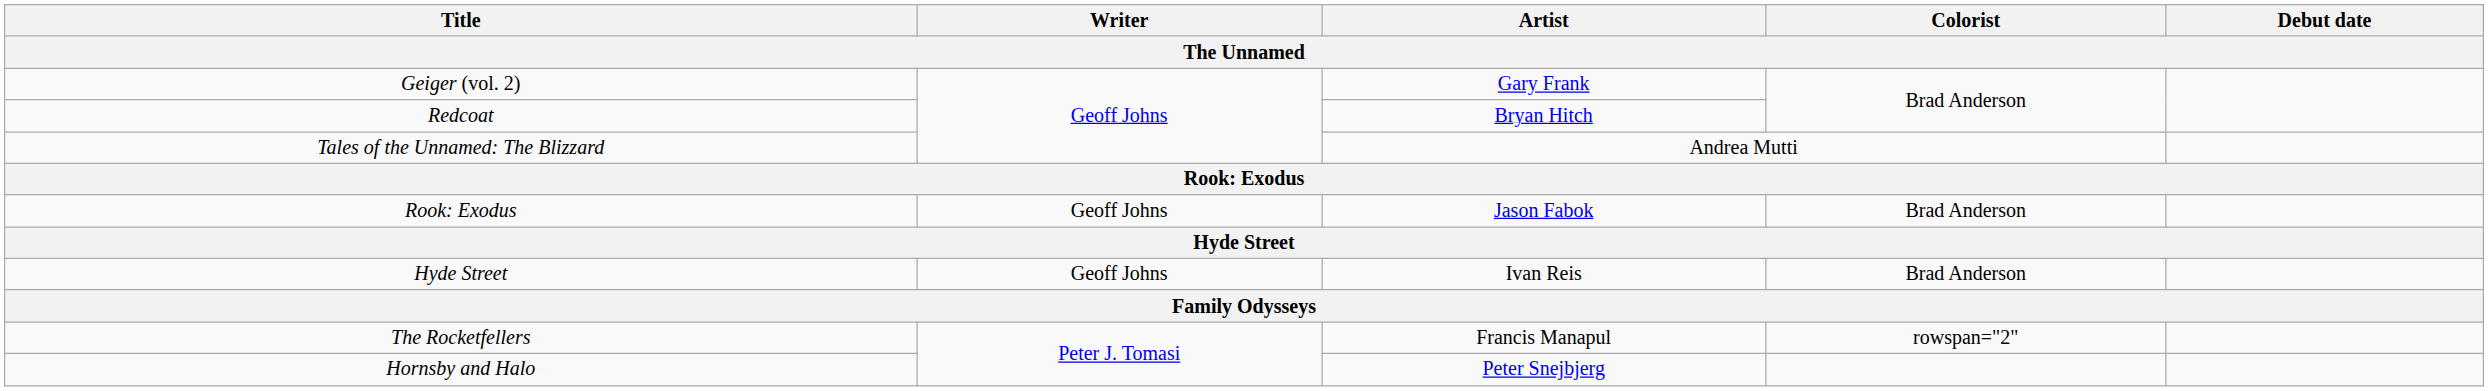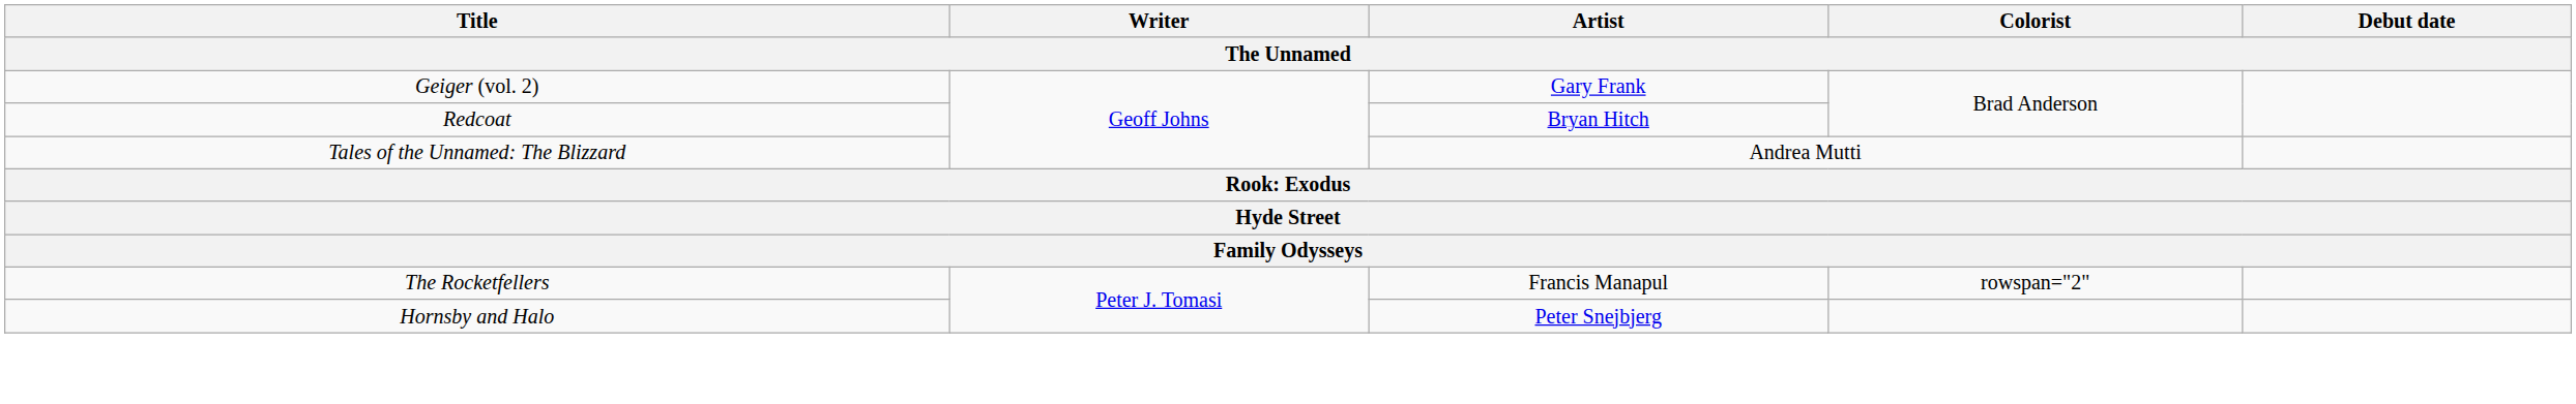- row: Rook: Exodus | Geoff Johns | Jason Fabok | Brad Anderson
- row: Hyde Street | Geoff Johns | Ivan Reis | Brad Anderson
